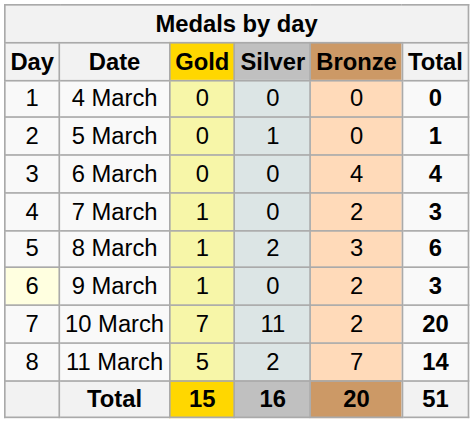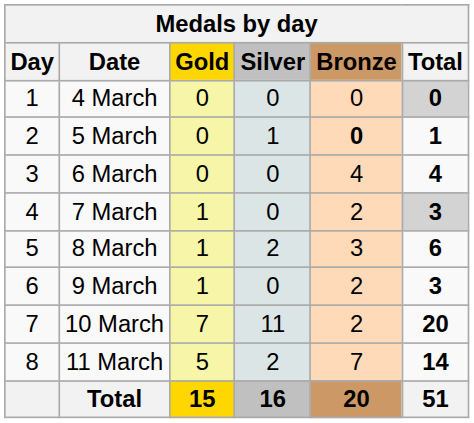4 March | Total: no background -> lightgrey background
5 March | Bronze: normal -> bold
7 March | Total: no background -> lightgrey background
9 March | Day: lightyellow background -> no background
